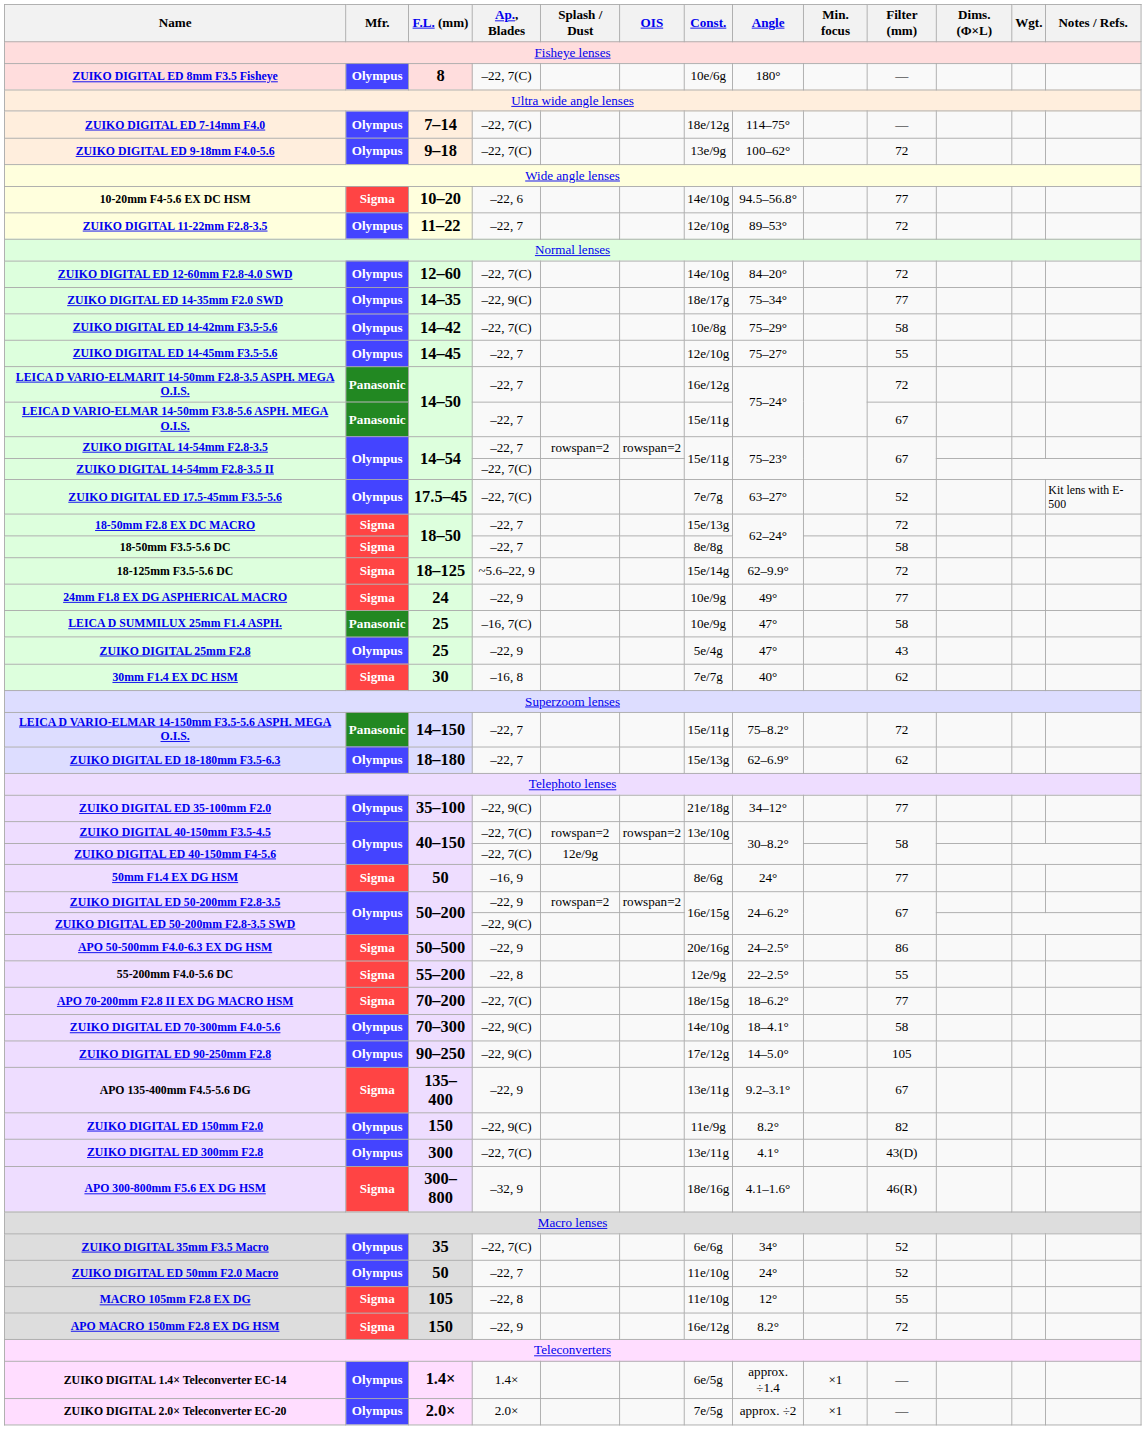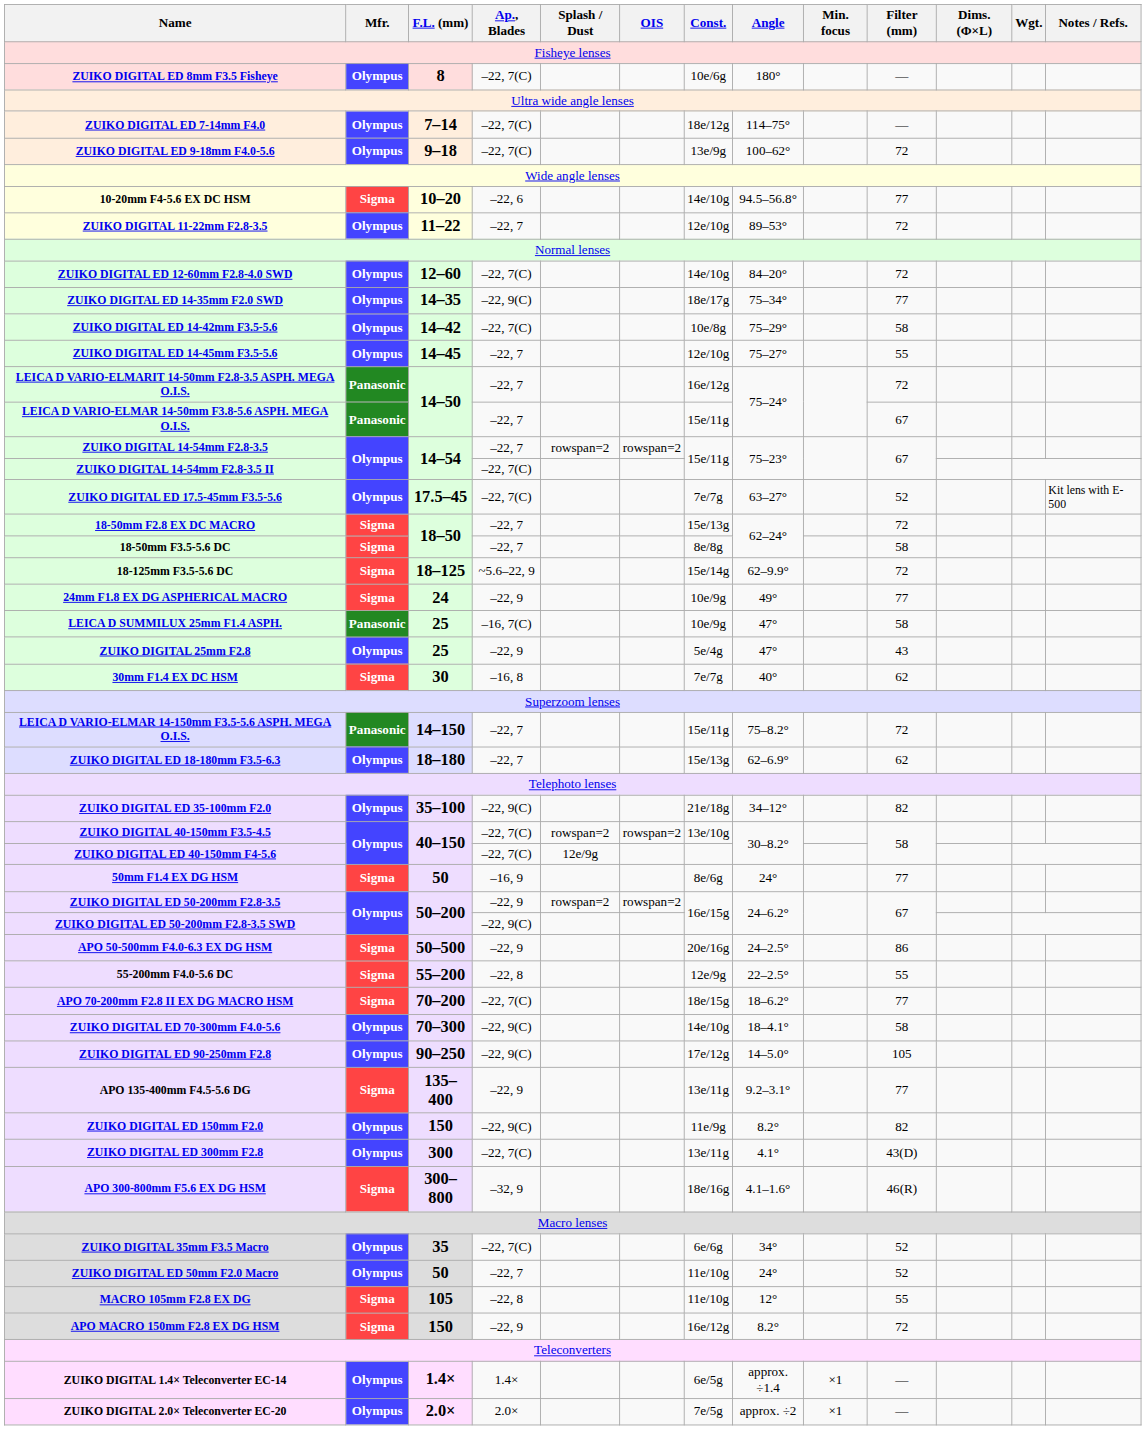ZUIKO DIGITAL ED 35-100mm F2.0 | Filter (mm): 77 -> 82
APO 135-400mm F4.5-5.6 DG | Filter (mm): 67 -> 77
